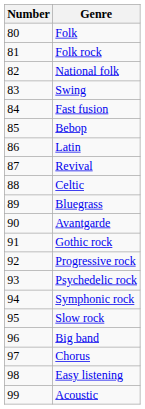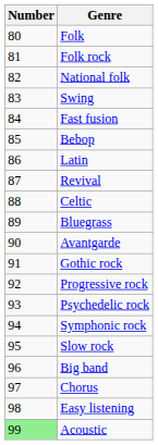Acoustic | Number: no background -> lightgreen background
